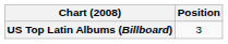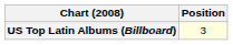US Top Latin Albums (Billboard) | Position: no background -> lightyellow background
